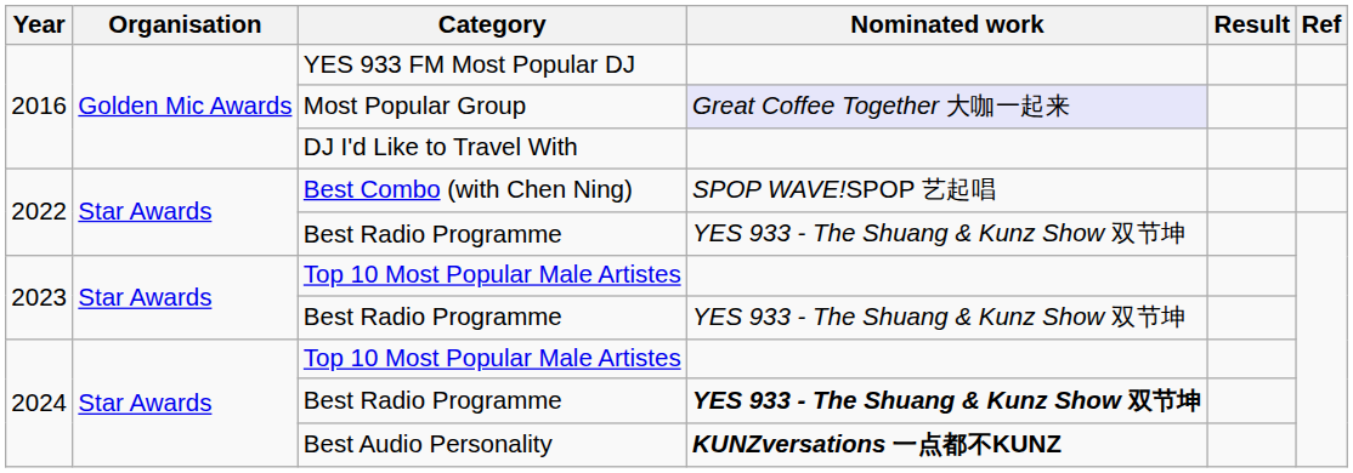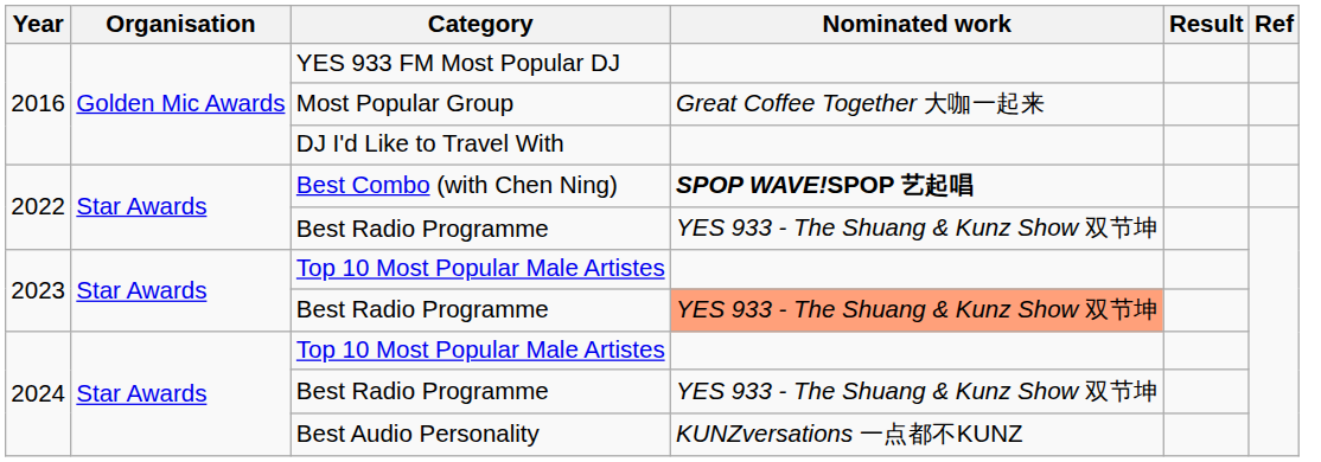Most Popular Group | Nominated work: lavender background -> no background
Best Combo (with Chen Ning) | Nominated work: normal -> bold
2023 / Best Radio Programme | Nominated work: no background -> lightsalmon background
2024 / Best Radio Programme | Nominated work: bold -> normal
Best Audio Personality | Nominated work: bold -> normal
